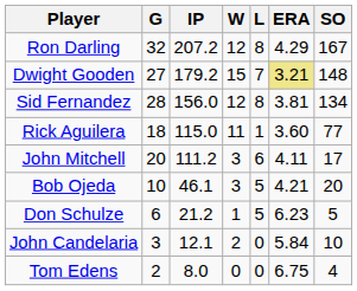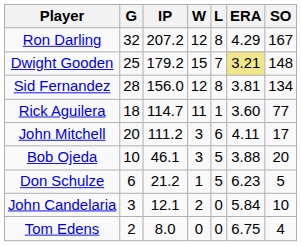Dwight Gooden | G: 27 -> 25
Rick Aguilera | IP: 115.0 -> 114.7
Bob Ojeda | ERA: 4.21 -> 3.88
